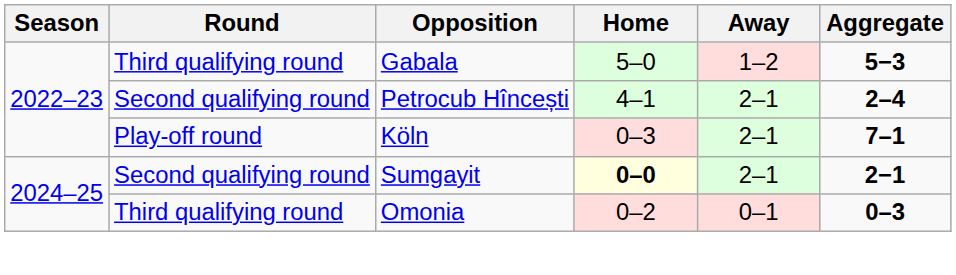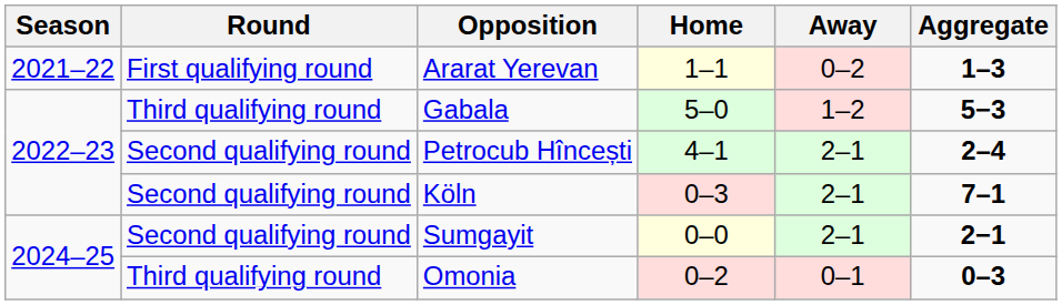+ row: 2021–22 | First qualifying round | Ararat Yerevan | 1–1 | 0–2 | 1–3
Köln | Round: Play-off round -> Second qualifying round
Sumgayit | Home: bold -> normal
